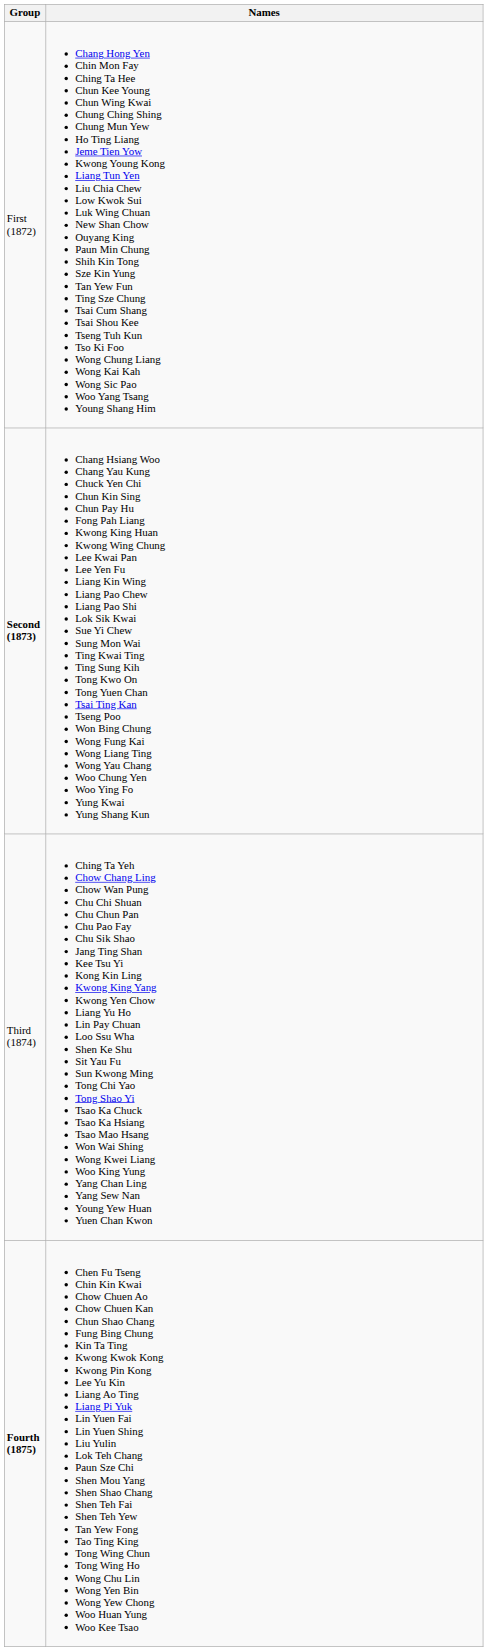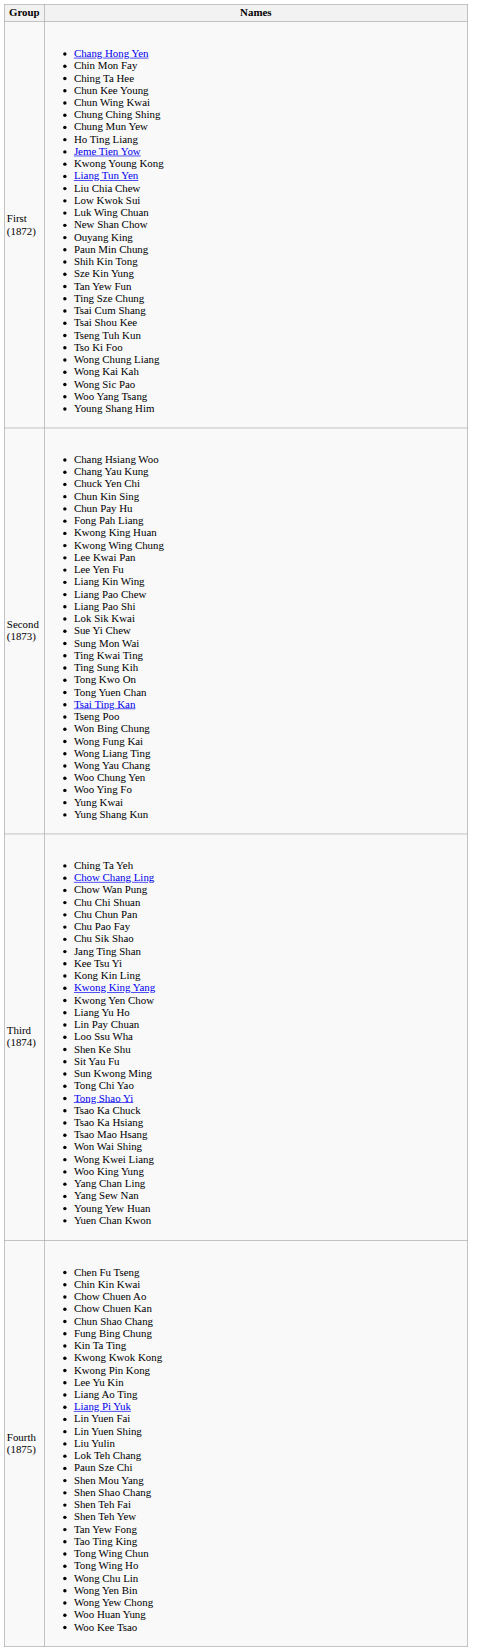Second (1873) | Group: bold -> normal
Fourth (1875) | Group: bold -> normal
